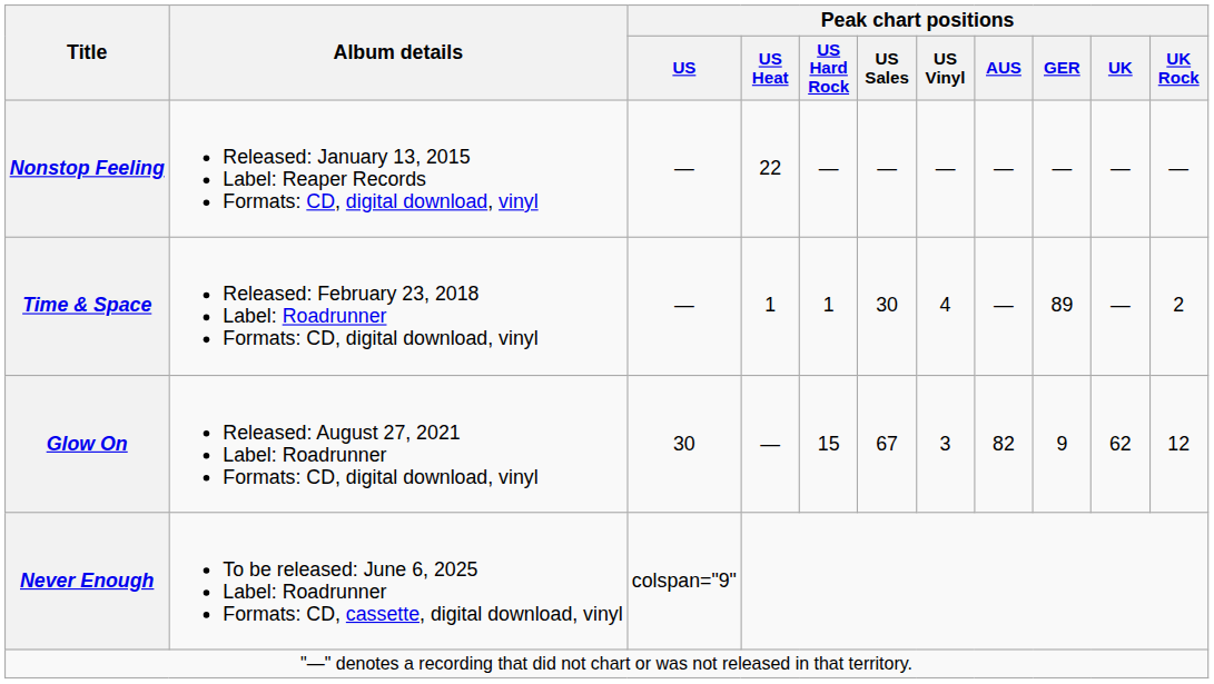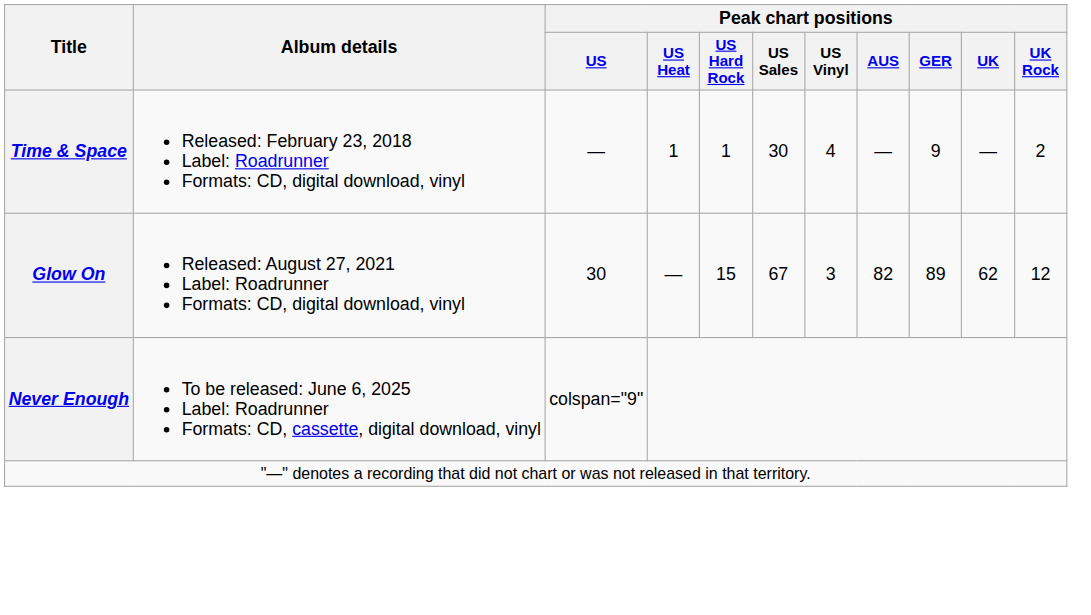- row: Nonstop Feeling | Released: January 13, 2015 Label: Reaper Records Formats: CD, digital download, vinyl | — | 22 | — | — | — | — | — | — | —
Time & Space | Peak chart positions / GER: 89 -> 9
Glow On | Peak chart positions / GER: 9 -> 89
